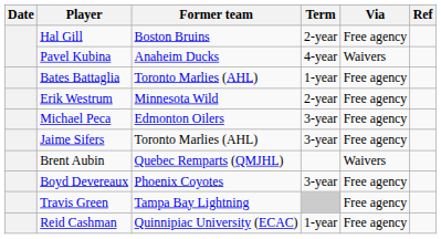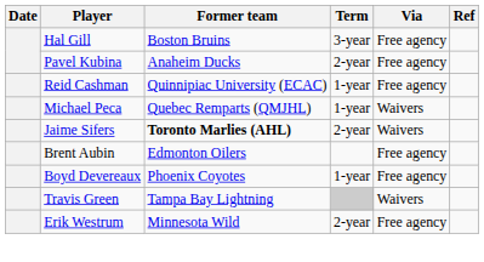Hal Gill | Term: 2-year -> 3-year
Pavel Kubina | Term: 4-year -> 2-year
Pavel Kubina | Via: Waivers -> Free agency
- row: Bates Battaglia | Toronto Marlies (AHL) | 1-year | Free agency
rows swapped: Erik Westrum <-> Reid Cashman
Michael Peca | Former team: Edmonton Oilers -> Quebec Remparts (QMJHL)
Michael Peca | Term: 3-year -> 1-year
Michael Peca | Via: Free agency -> Waivers
Jaime Sifers | Former team: normal -> bold
Jaime Sifers | Term: 3-year -> 2-year
Jaime Sifers | Via: Free agency -> Waivers
Brent Aubin | Former team: Quebec Remparts (QMJHL) -> Edmonton Oilers
Brent Aubin | Via: Waivers -> Free agency
Boyd Devereaux | Term: 3-year -> 1-year
Travis Green | Via: Free agency -> Waivers
